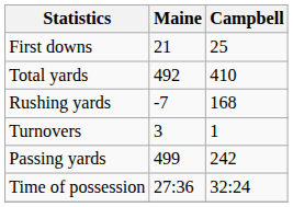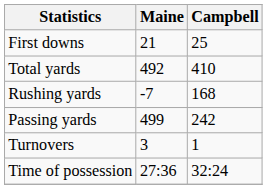rows swapped: Passing yards <-> Turnovers
